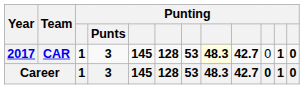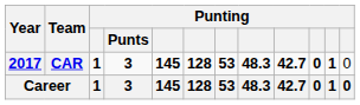CAR | column 8: lightyellow background -> no background
CAR | column 10: normal -> bold
CAR | column 12: bold -> normal
